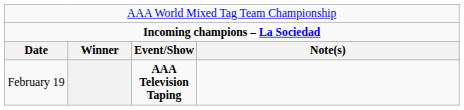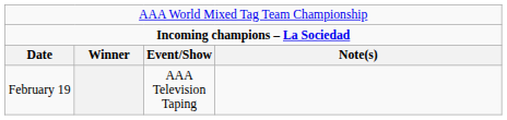February 19 | column 3: bold -> normal
